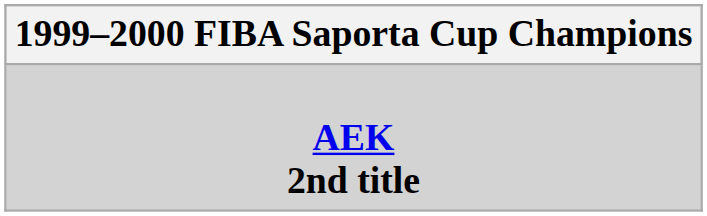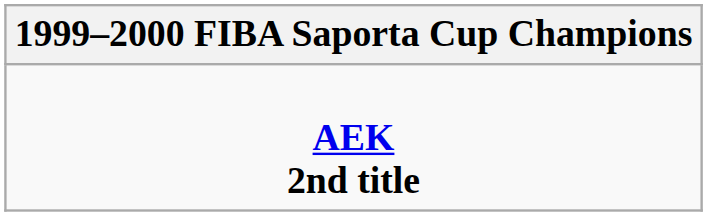row 2 | column 1: lightgrey background -> no background
